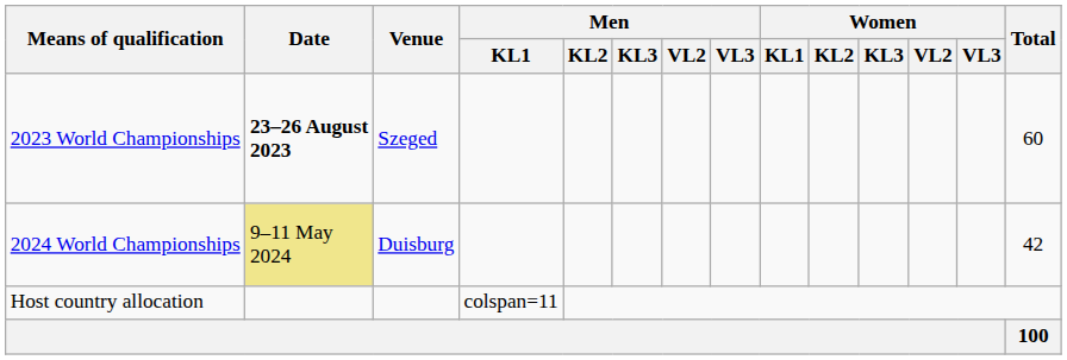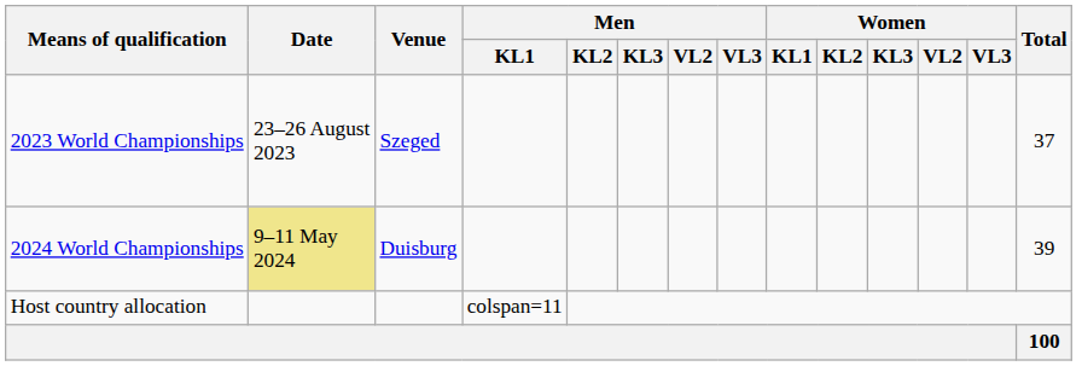2023 World Championships | Date: bold -> normal
2023 World Championships | Total: 60 -> 37
2024 World Championships | Total: 42 -> 39
